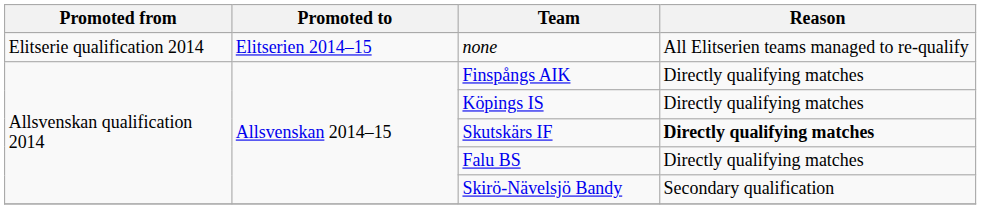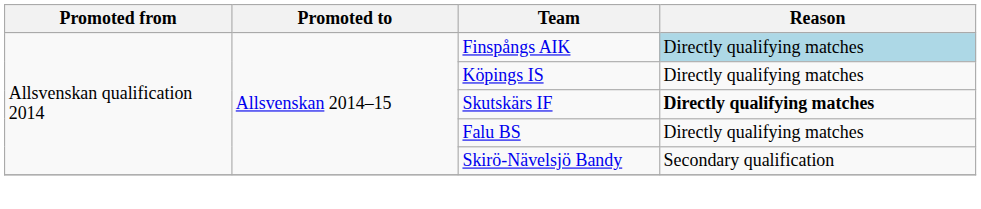- row: Elitserie qualification 2014 | Elitserien 2014–15 | none | All Elitserien teams managed to re-qualify
Finspångs AIK | Reason: no background -> lightblue background
